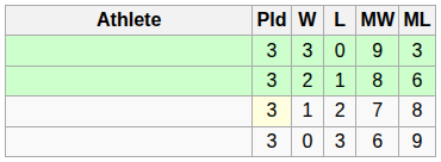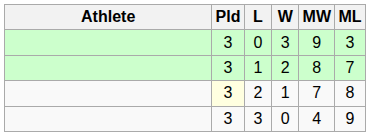columns swapped: W <-> L
row 3 | ML: 6 -> 7
row 5 | MW: 6 -> 4
